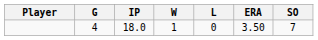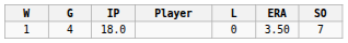columns swapped: Player <-> W
